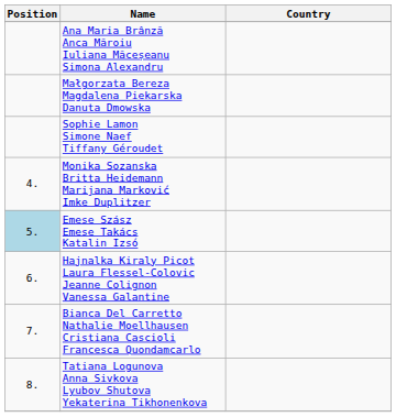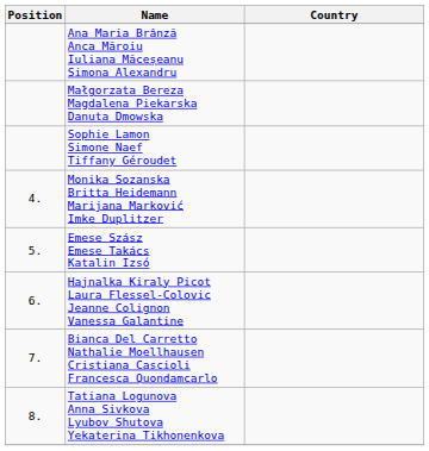Emese Szász Emese Takács Katalin Izsó | Position: lightblue background -> no background
